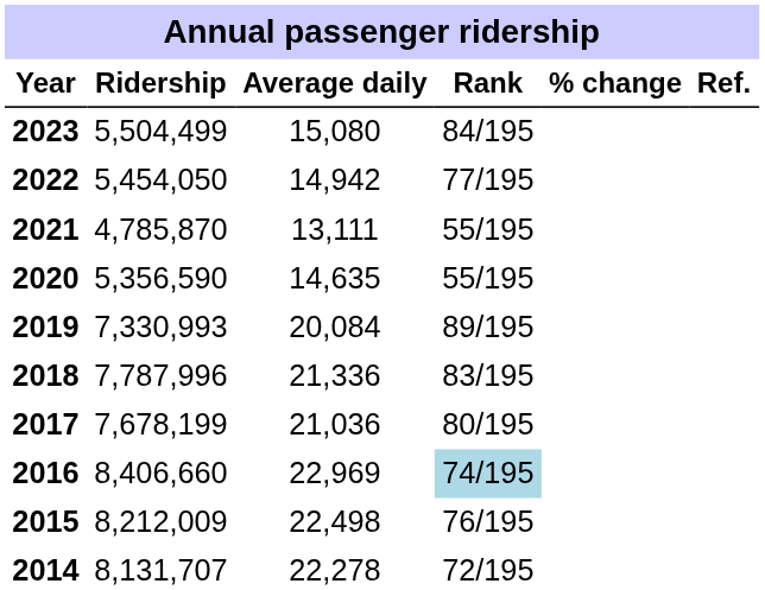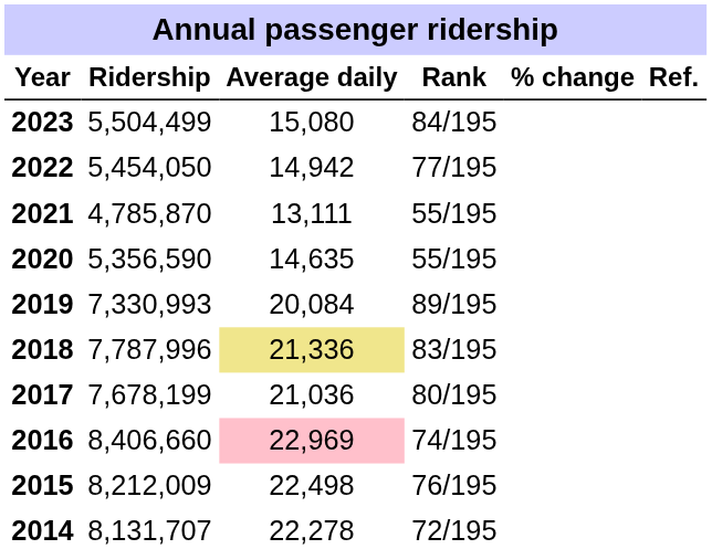2018 | Average daily: no background -> khaki background
2016 | Average daily: no background -> pink background
2016 | Rank: lightblue background -> no background
